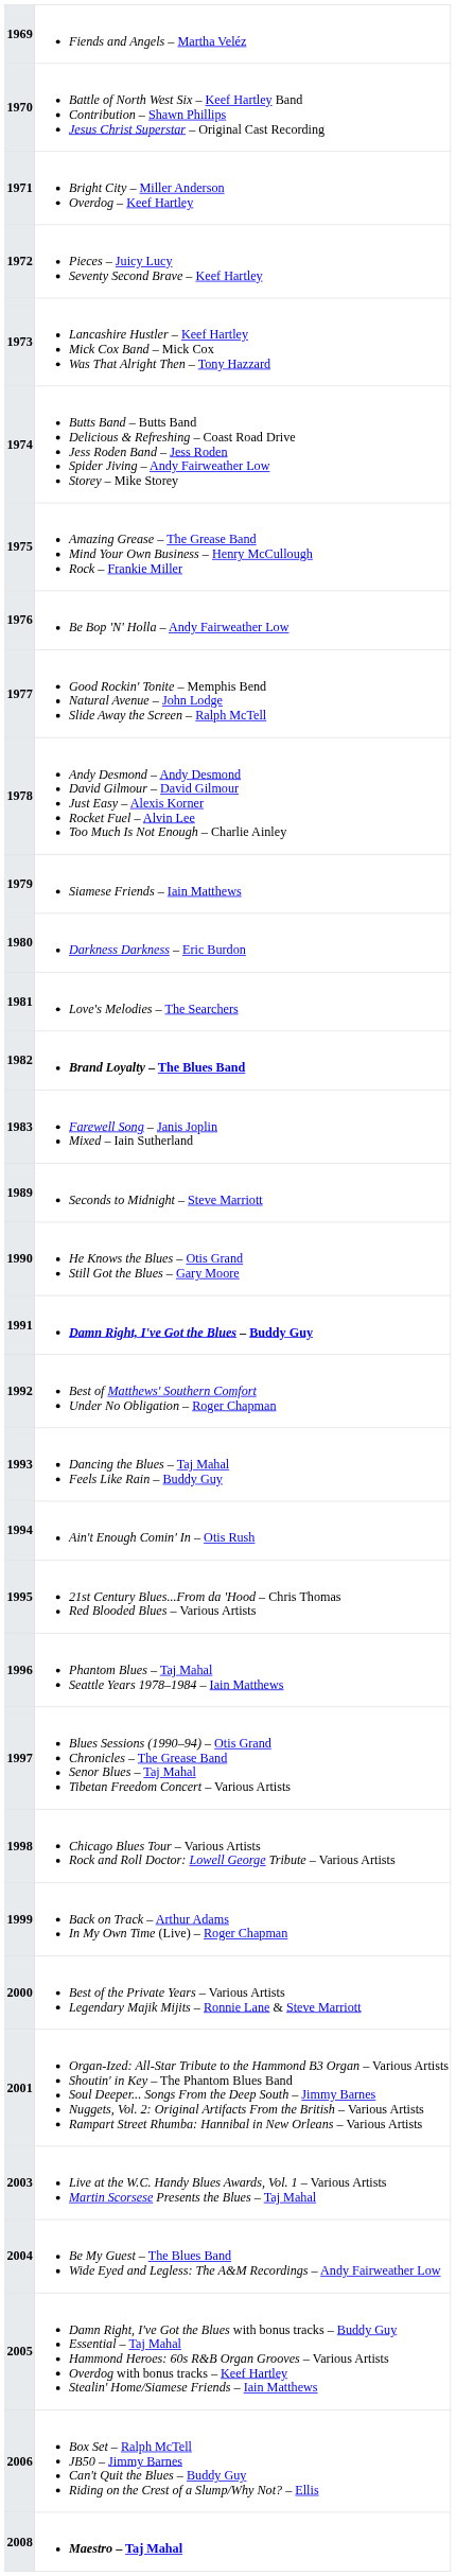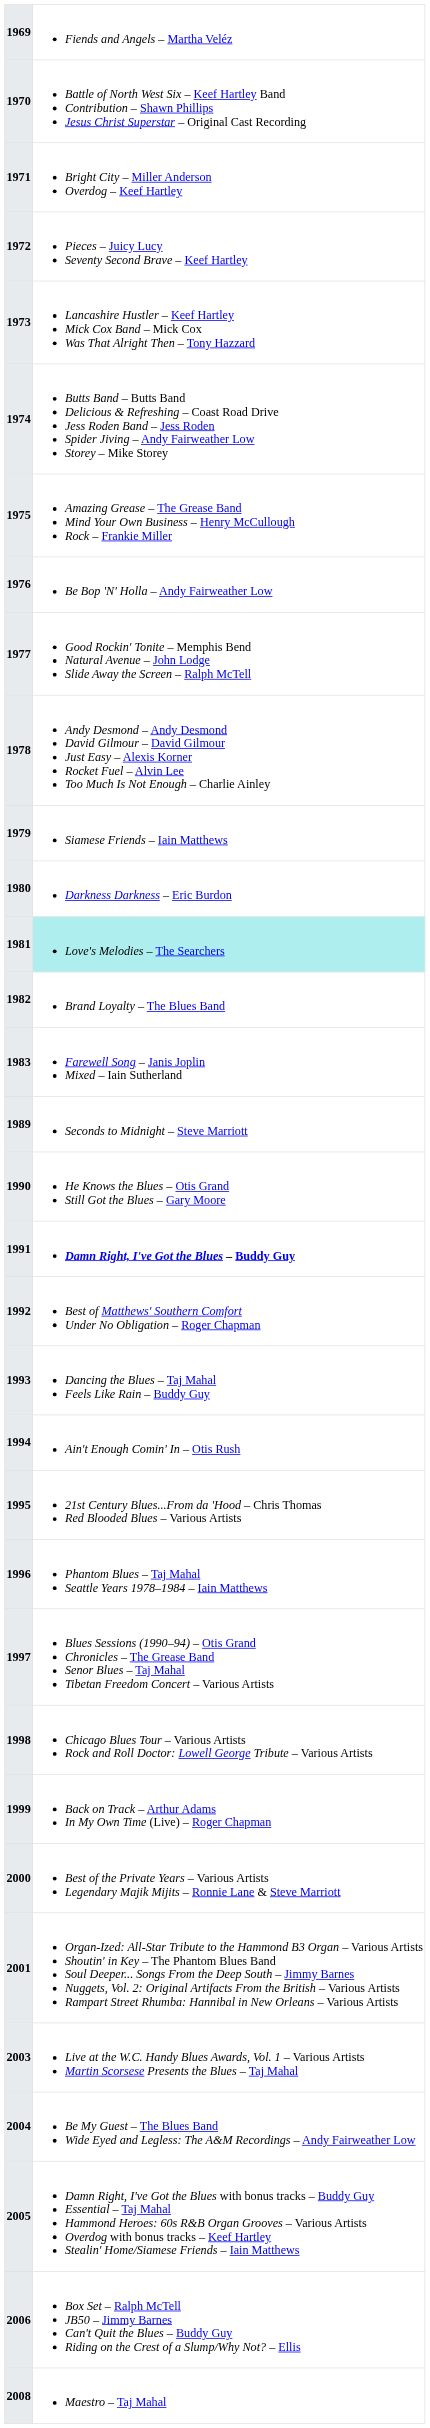1981 | column 2: no background -> paleturquoise background
1982 | column 2: bold -> normal
2008 | column 2: bold -> normal
